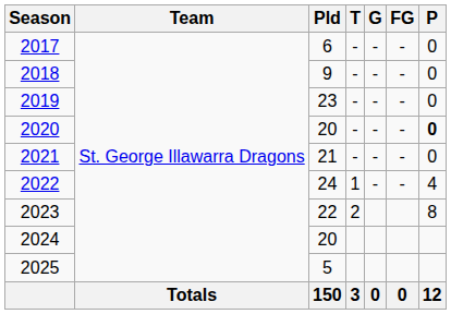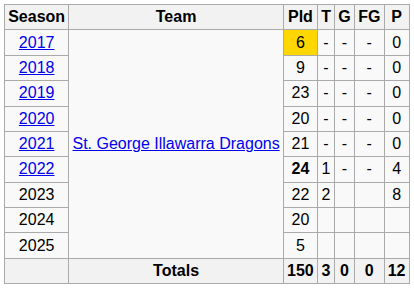2017 | Pld: no background -> gold background
2020 | P: bold -> normal
2022 | Pld: normal -> bold
